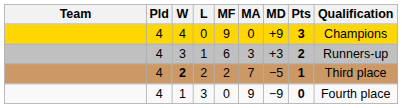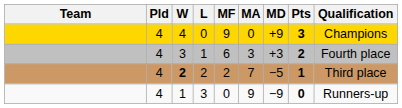row 3 | Qualification: Runners-up -> Fourth place
row 5 | Qualification: Fourth place -> Runners-up
